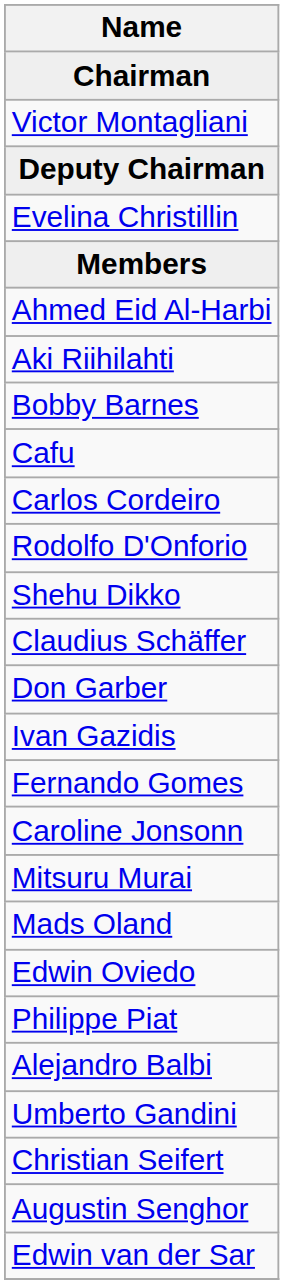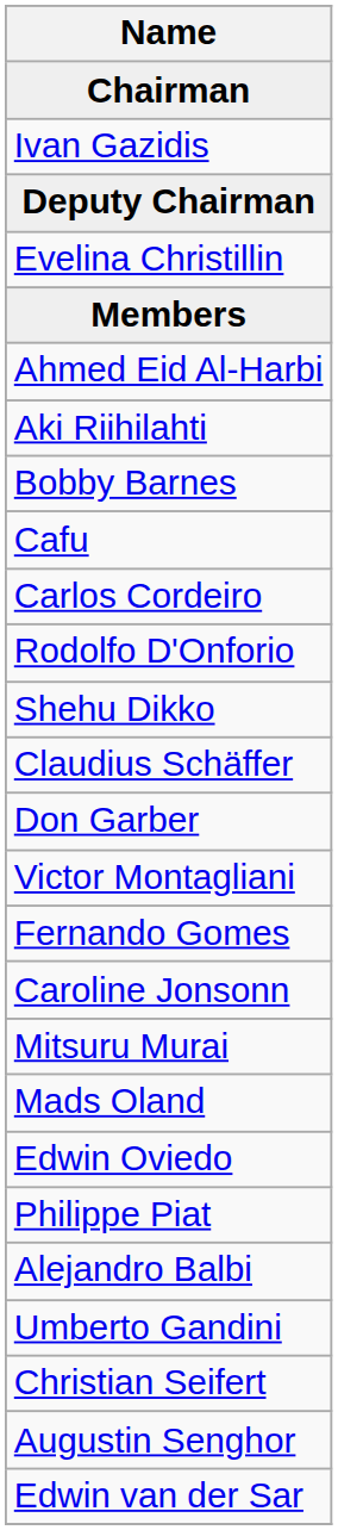row 3 | column 1: Victor Montagliani -> Ivan Gazidis
row 16 | column 1: Ivan Gazidis -> Victor Montagliani
